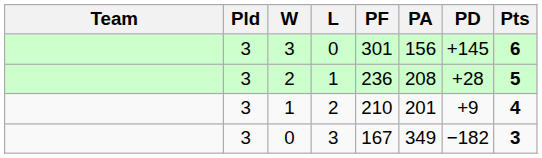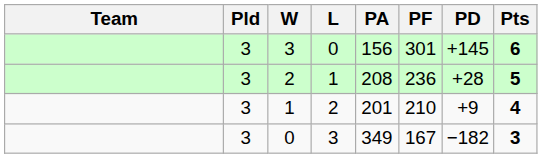columns swapped: PF <-> PA
